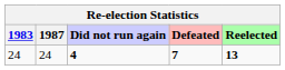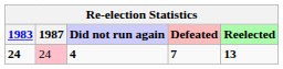row 3 | 1983: normal -> bold
row 3 | 1987: no background -> pink background
